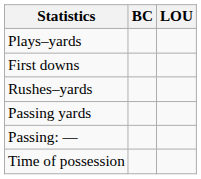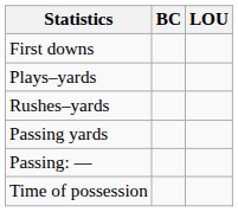rows swapped: First downs <-> Plays–yards
